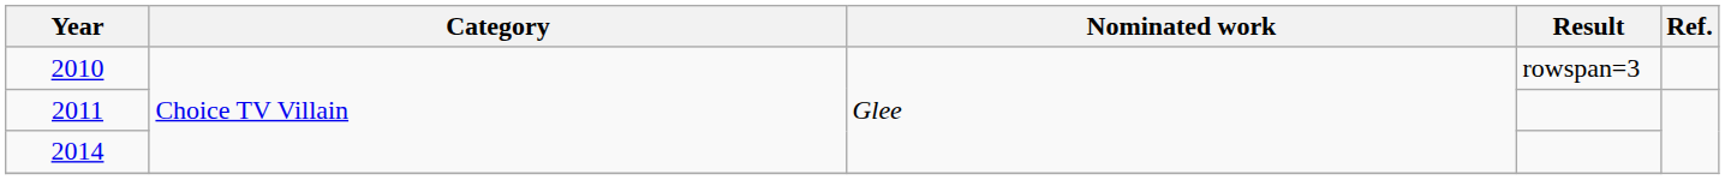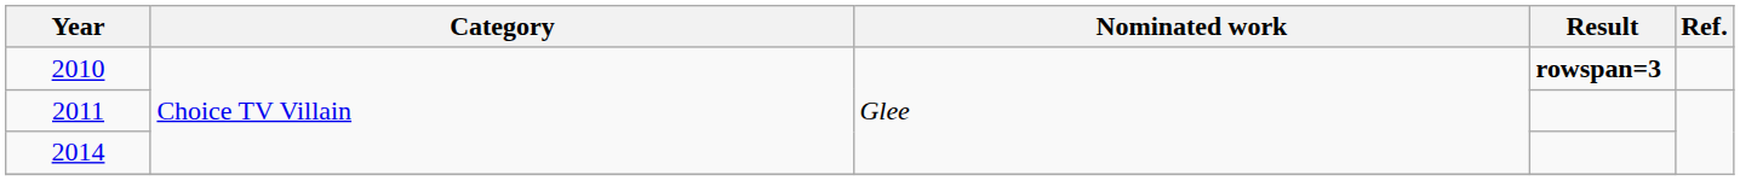2010 | Result: normal -> bold
